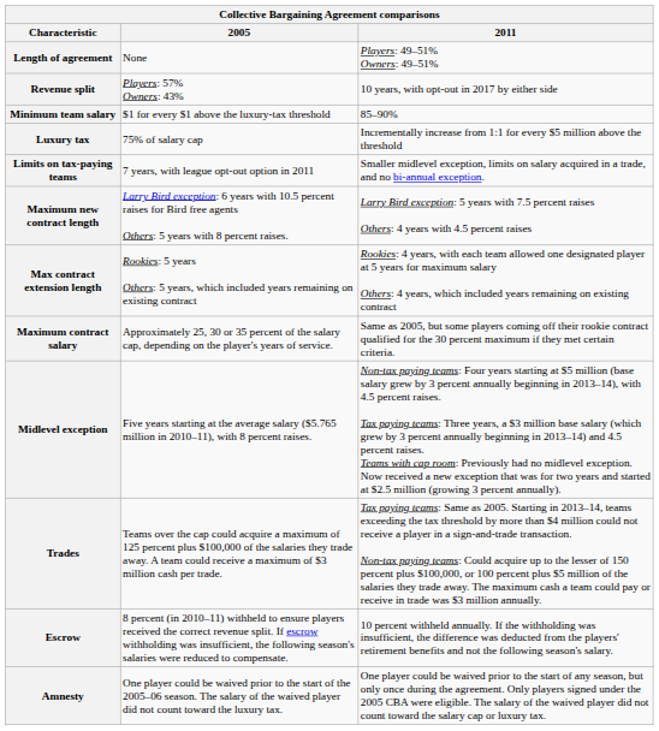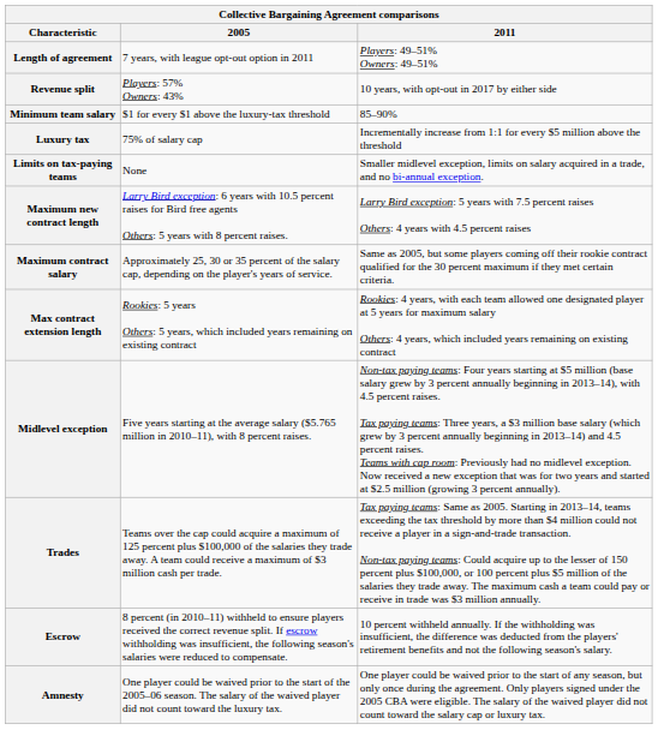Length of agreement | 2005: None -> 7 years, with league opt-out option in 2011
Limits on tax-paying teams | 2005: 7 years, with league opt-out option in 2011 -> None
rows swapped: Max contract extension length <-> Maximum contract salary
